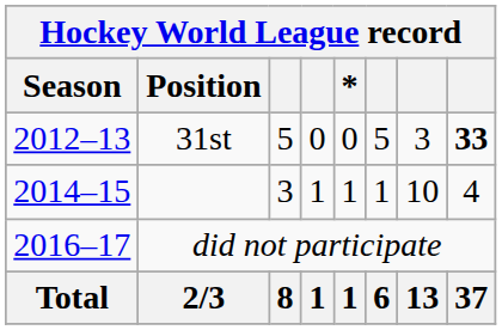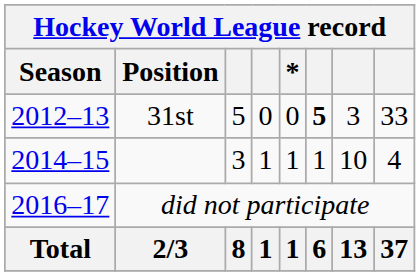31st | column 6: normal -> bold
31st | column 8: bold -> normal
